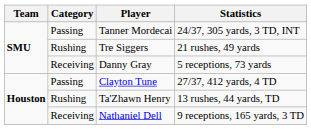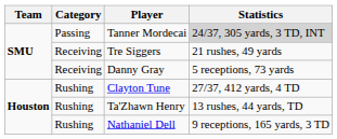Tanner Mordecai | Statistics: no background -> lightgrey background
Tre Siggers | Category: Rushing -> Receiving
Clayton Tune | Category: Passing -> Rushing
Nathaniel Dell | Category: Receiving -> Rushing
